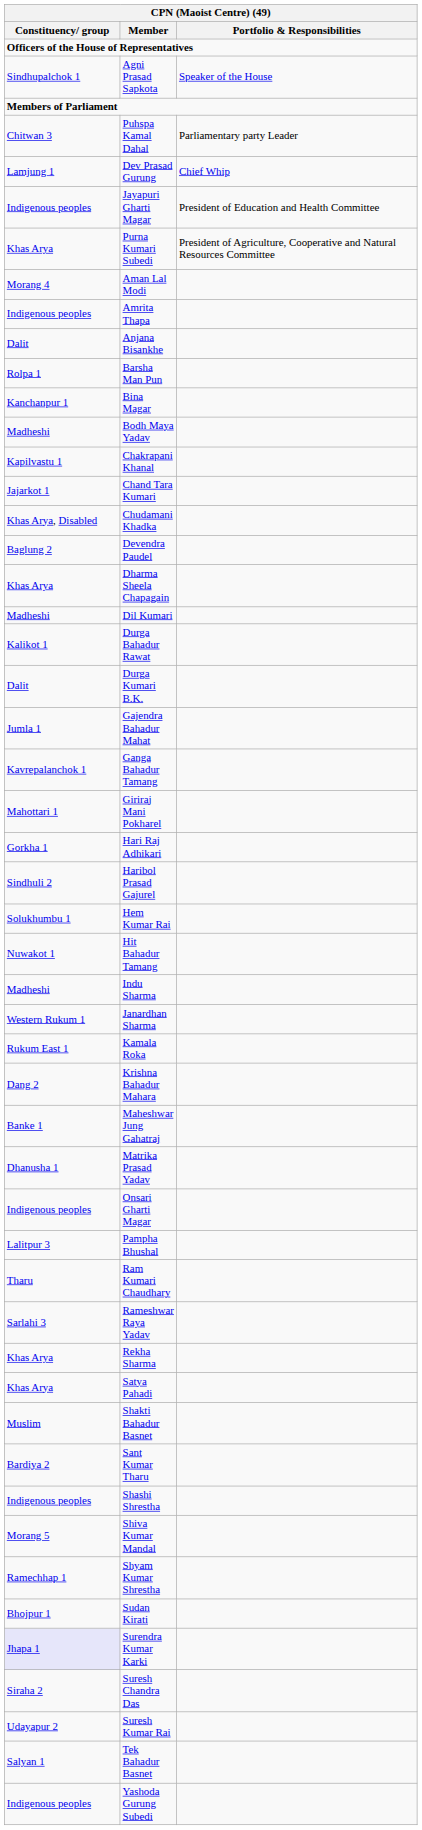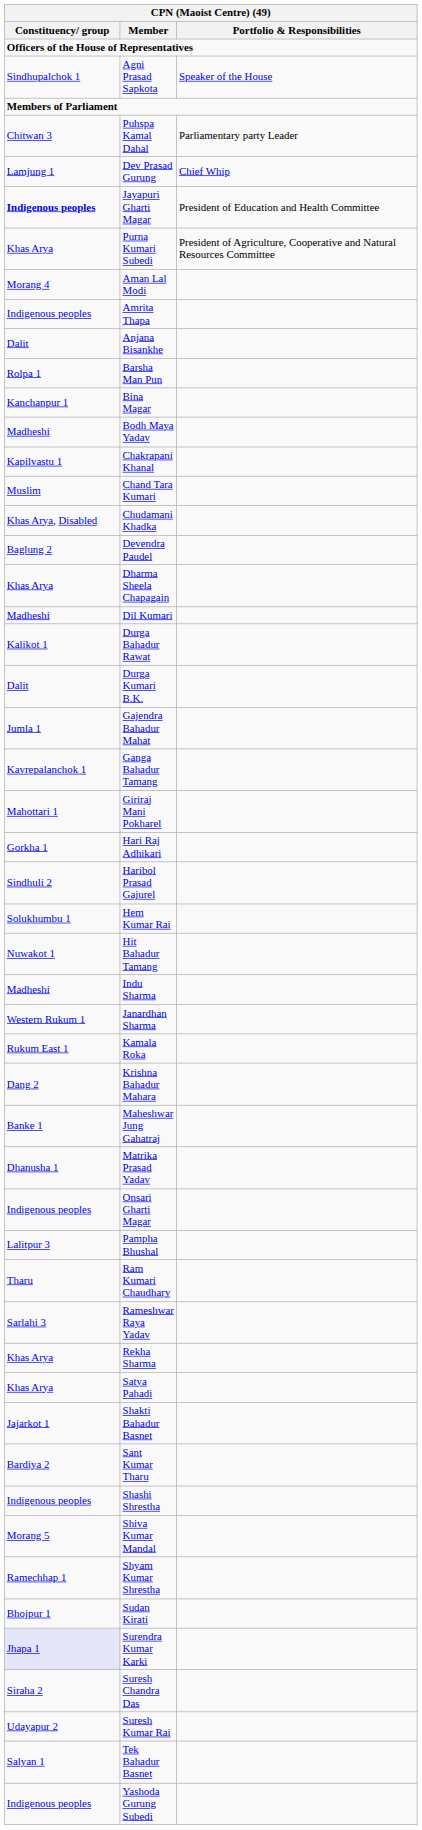Jayapuri Gharti Magar | Constituency/ group: normal -> bold
Chand Tara Kumari | Constituency/ group: Jajarkot 1 -> Muslim
Shakti Bahadur Basnet | Constituency/ group: Muslim -> Jajarkot 1
